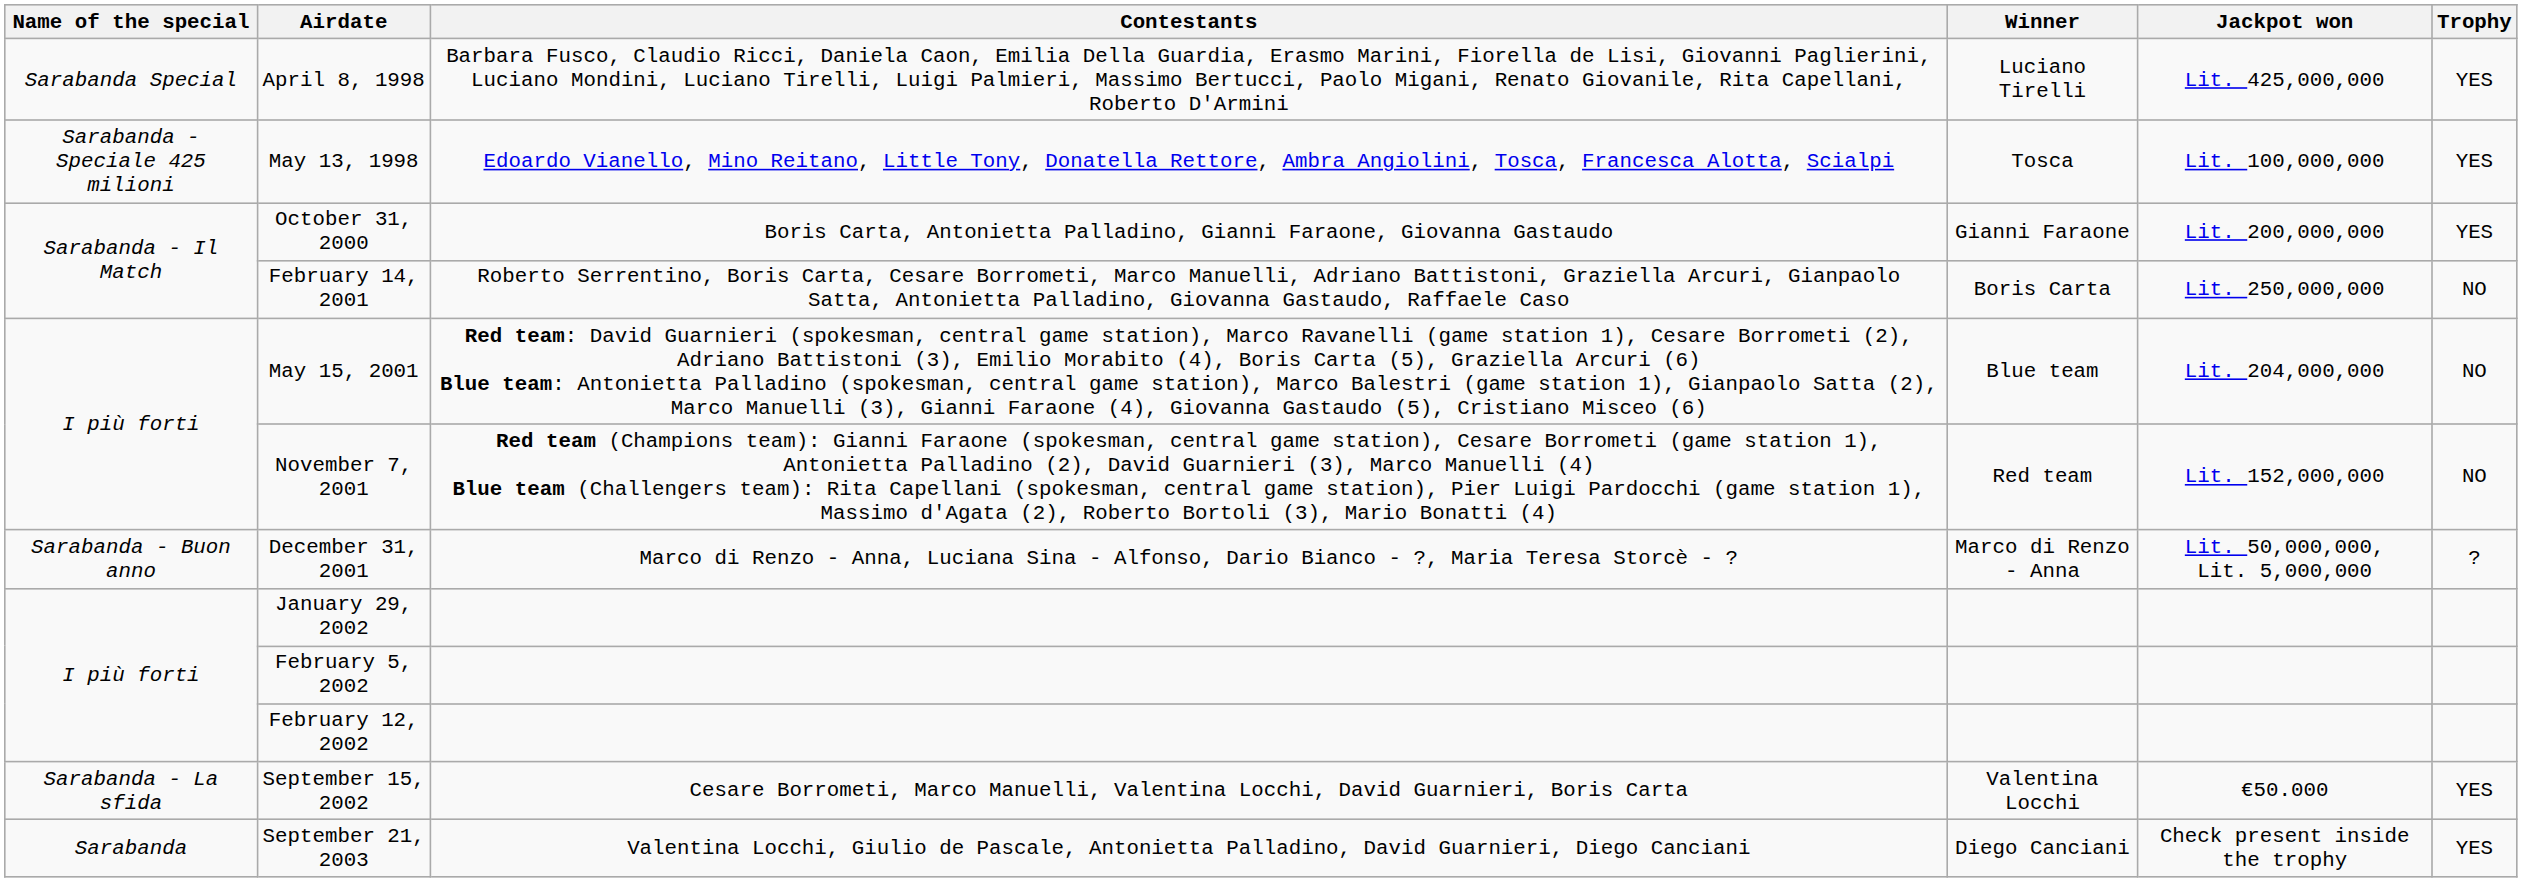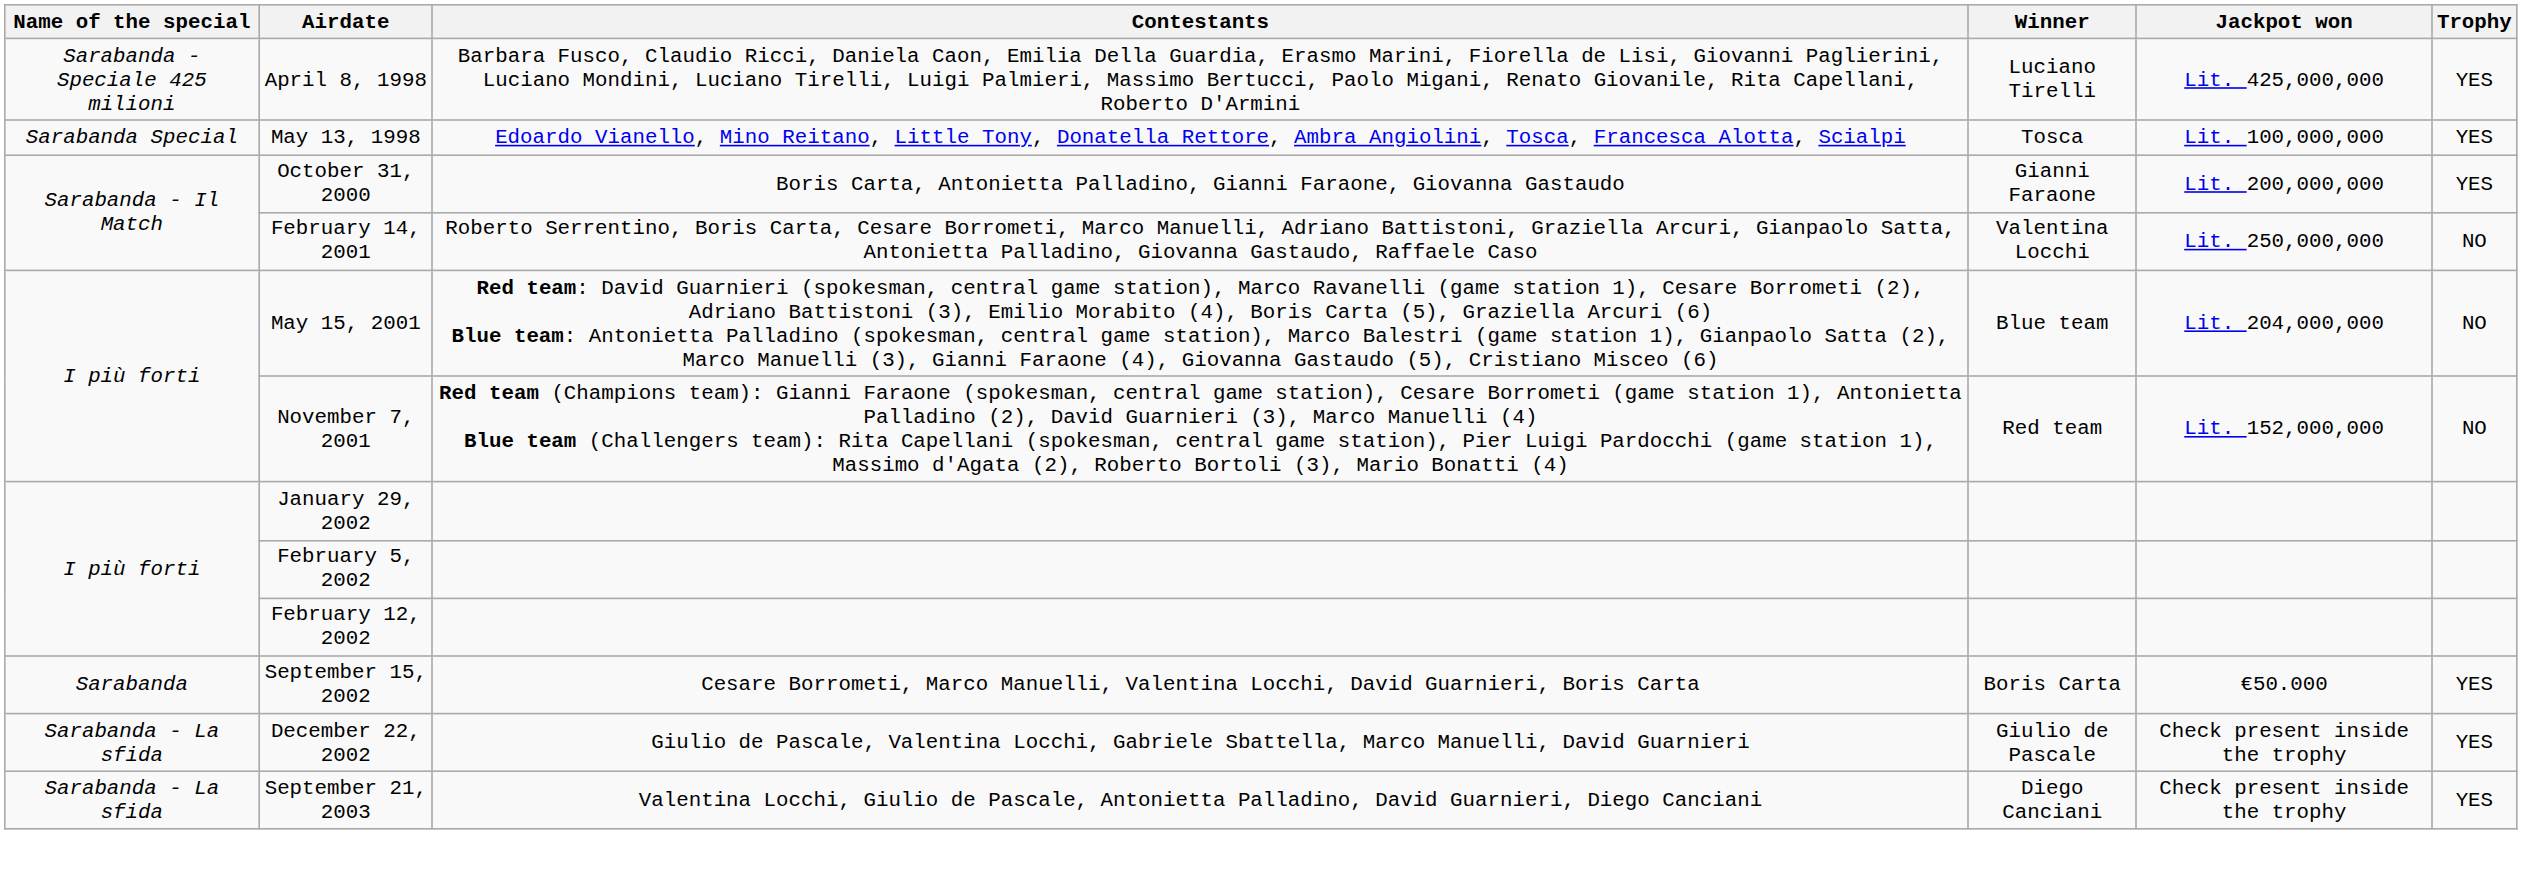April 8, 1998 | Name of the special: Sarabanda Special -> Sarabanda - Speciale 425 milioni
May 13, 1998 | Name of the special: Sarabanda - Speciale 425 milioni -> Sarabanda Special
February 14, 2001 | Winner: Boris Carta -> Valentina Locchi
- row: Sarabanda - Buon anno | December 31, 2001 | Marco di Renzo - Anna, Luciana Sina - Alfonso, Dario Bianco - ?, Maria Teresa Storcè - ? | Marco di Renzo - Anna | Lit. 50,000,000, Lit. 5,000,000 | ?
September 15, 2002 | Name of the special: Sarabanda - La sfida -> Sarabanda
September 15, 2002 | Winner: Valentina Locchi -> Boris Carta
+ row: Sarabanda - La sfida | December 22, 2002 | Giulio de Pascale, Valentina Locchi, Gabriele Sbattella, Marco Manuelli, David Guarnieri | Giulio de Pascale | Check present inside the trophy | YES
September 21, 2003 | Name of the special: Sarabanda -> Sarabanda - La sfida
